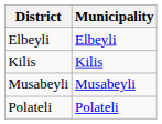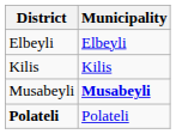row 4 | Municipality: normal -> bold
row 5 | District: normal -> bold
